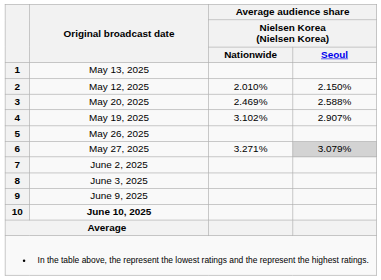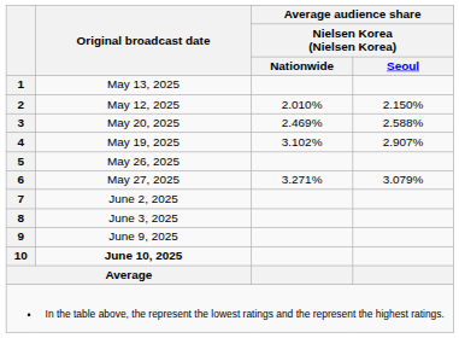6 | column 4: lightgrey background -> no background
